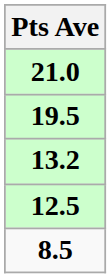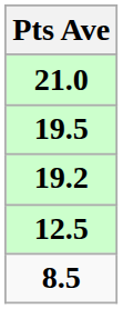row 4 | column 1: 13.2 -> 19.2
